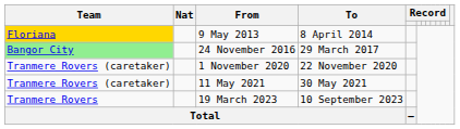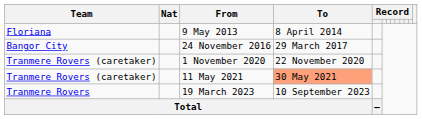9 May 2013 | Team: gold background -> no background
24 November 2016 | Team: lightgreen background -> no background
11 May 2021 | To: no background -> lightsalmon background
